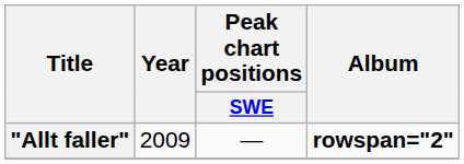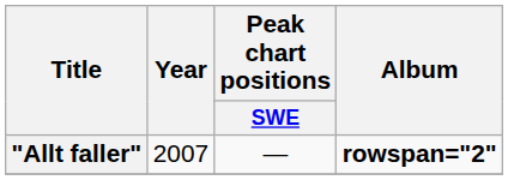"Allt faller" | Year: 2009 -> 2007
